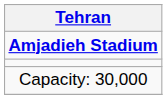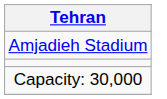row 2 | column 1: bold -> normal
